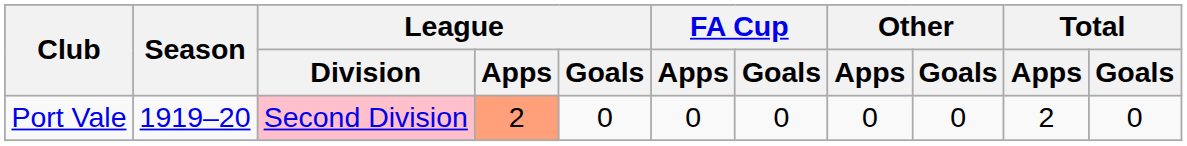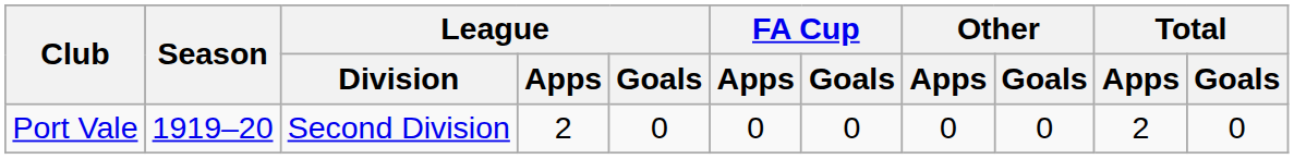Port Vale | League / Division: pink background -> no background
Port Vale | League / Apps: lightsalmon background -> no background
